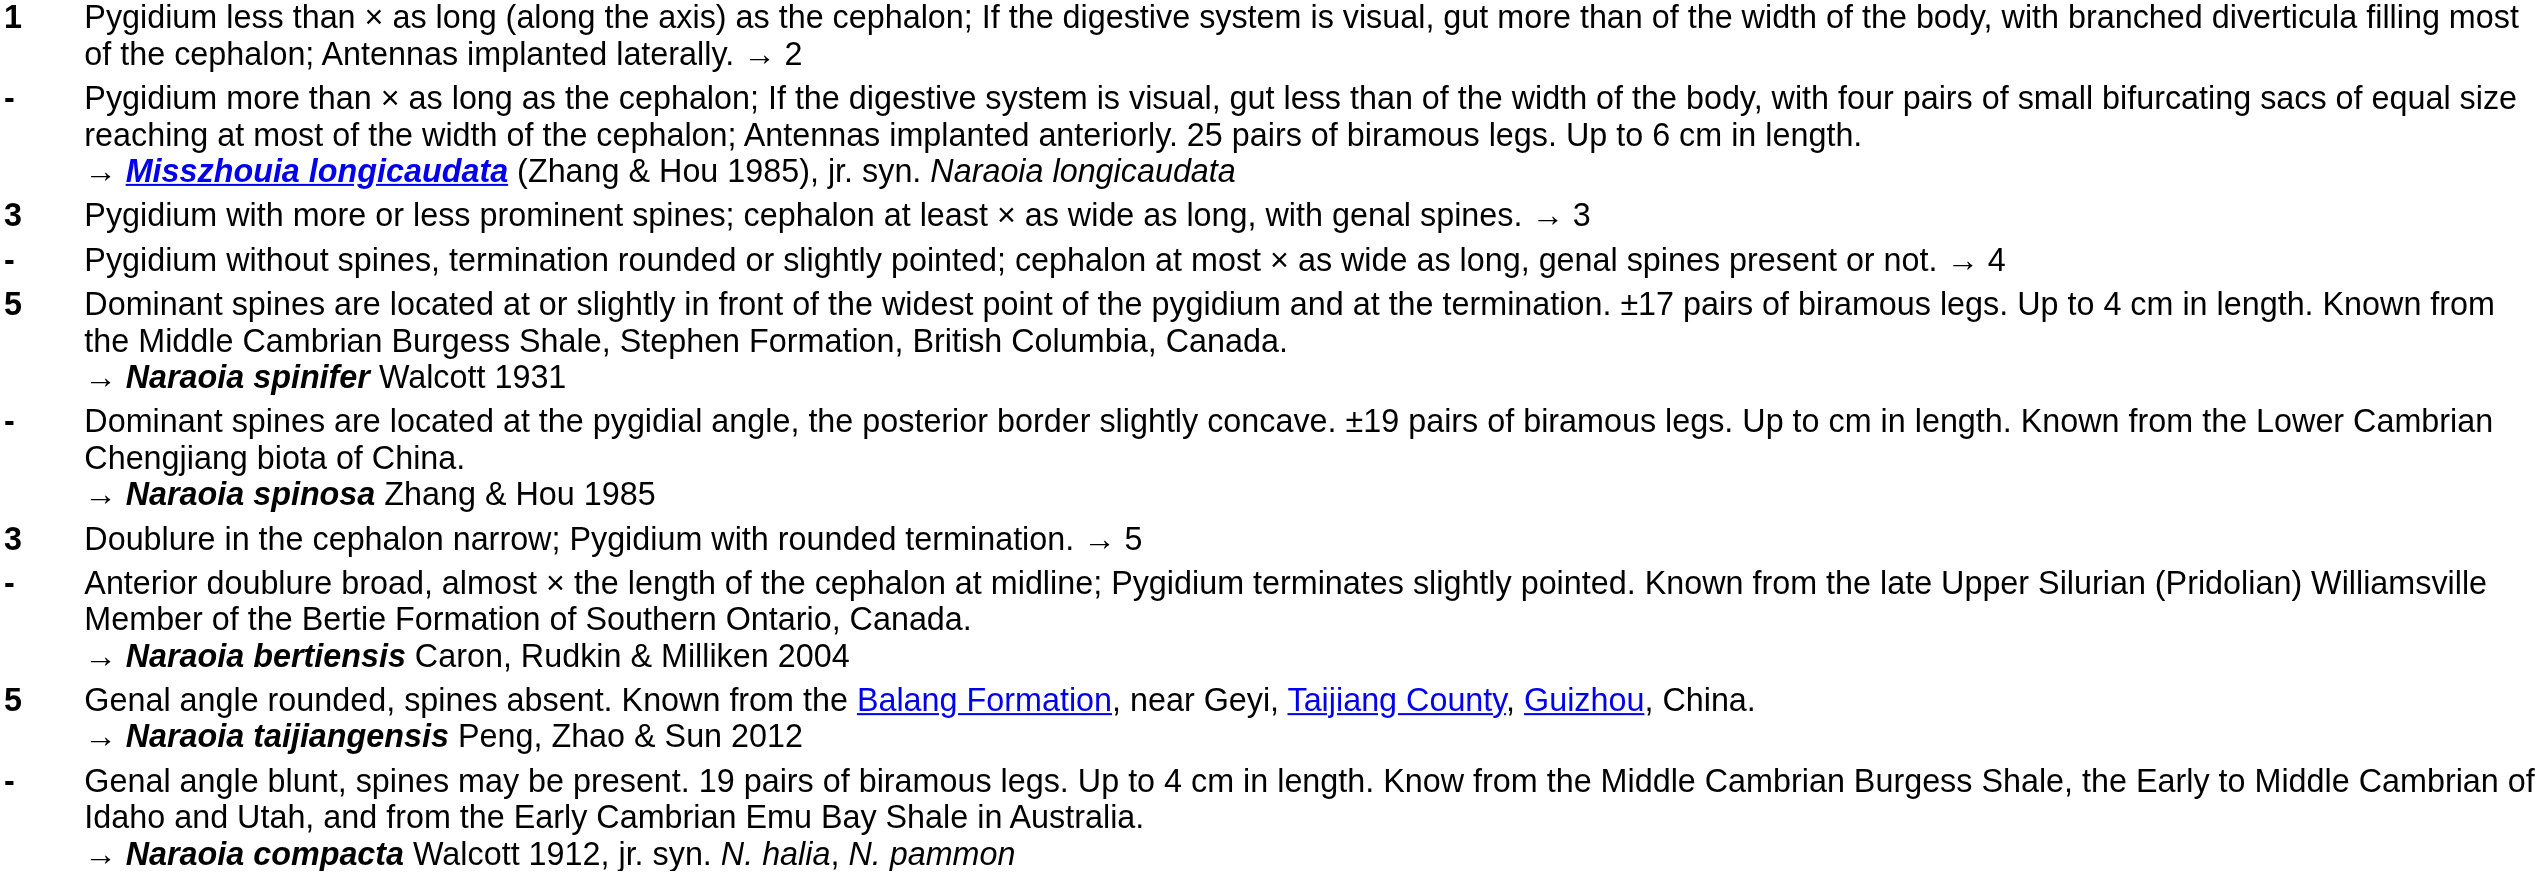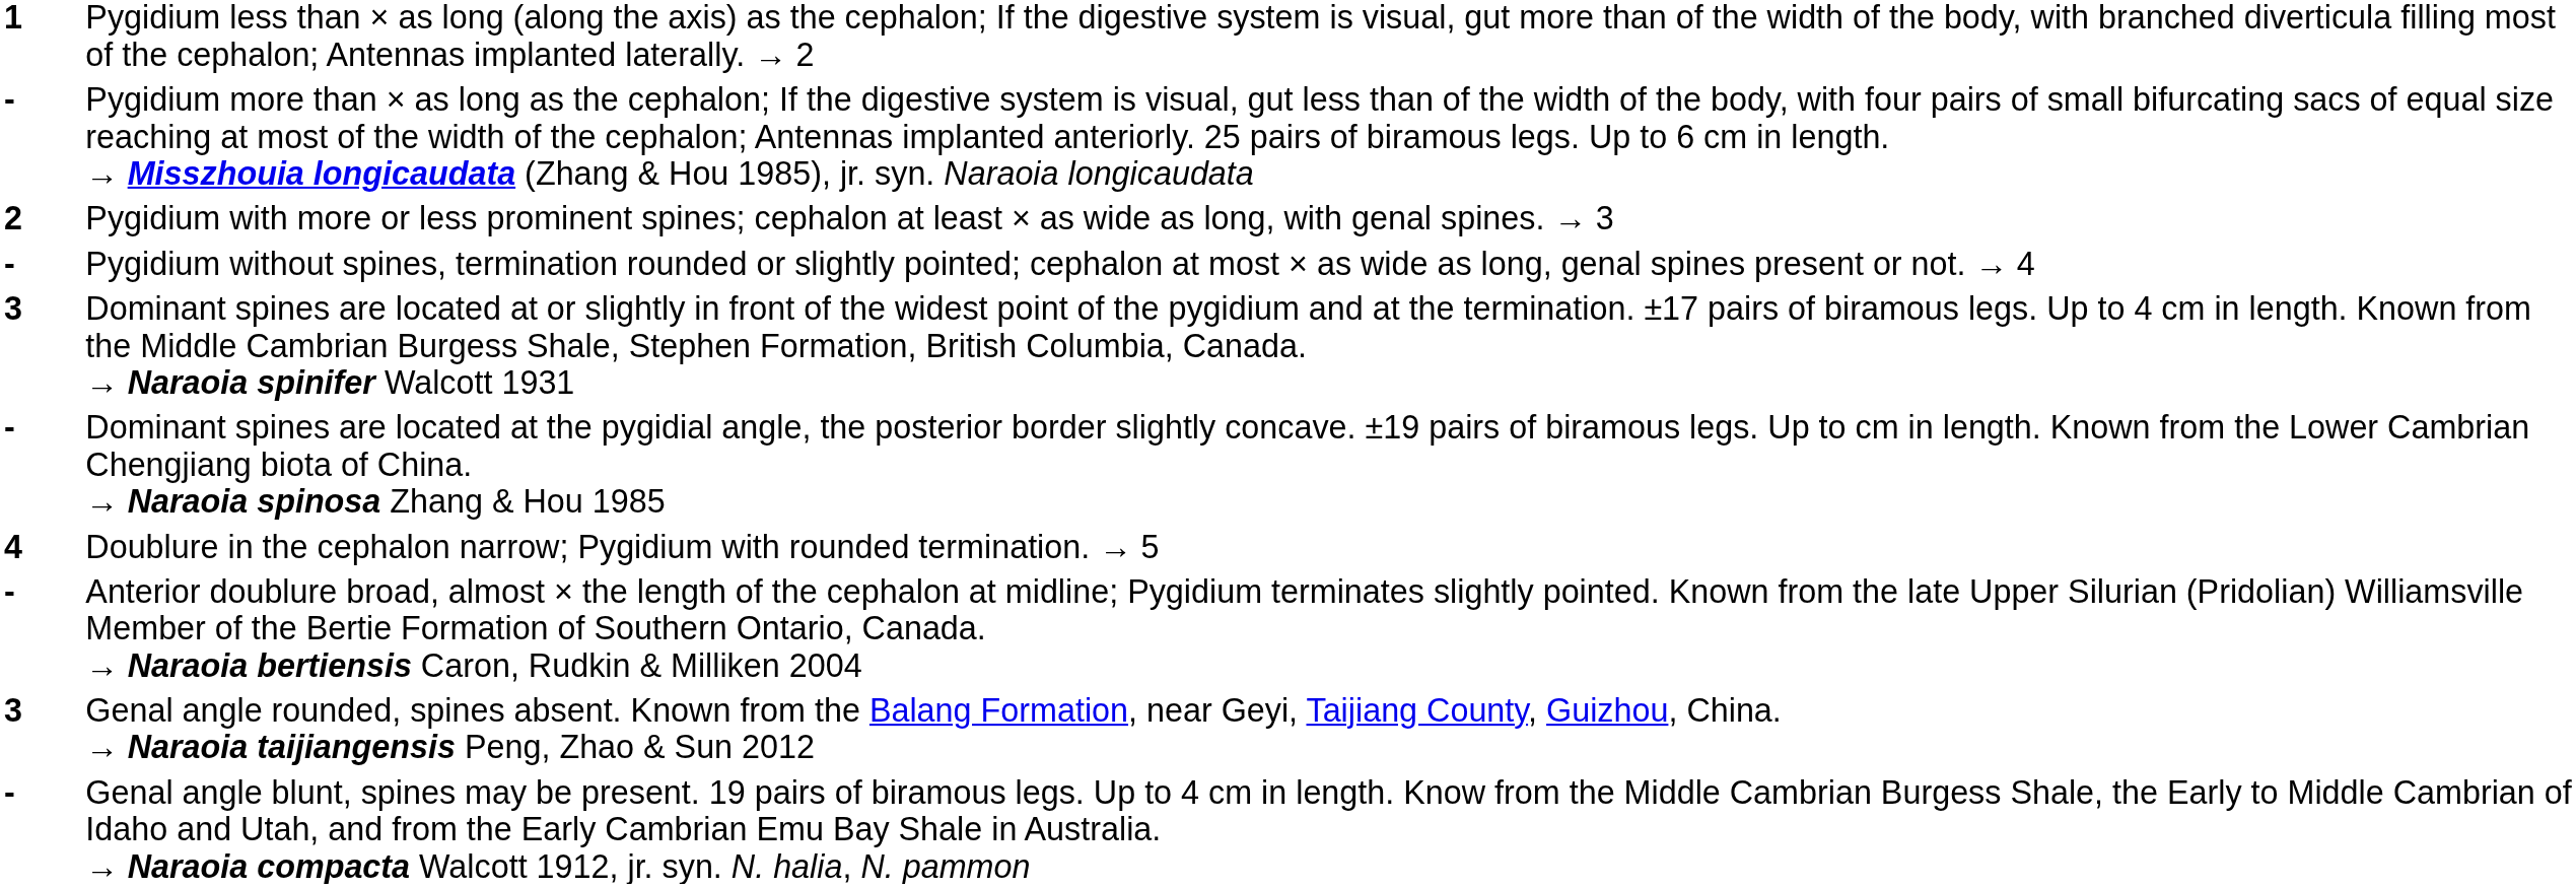row 3 | column 1: 3 -> 2
row 5 | column 1: 5 -> 3
row 7 | column 1: 3 -> 4
row 9 | column 1: 5 -> 3
